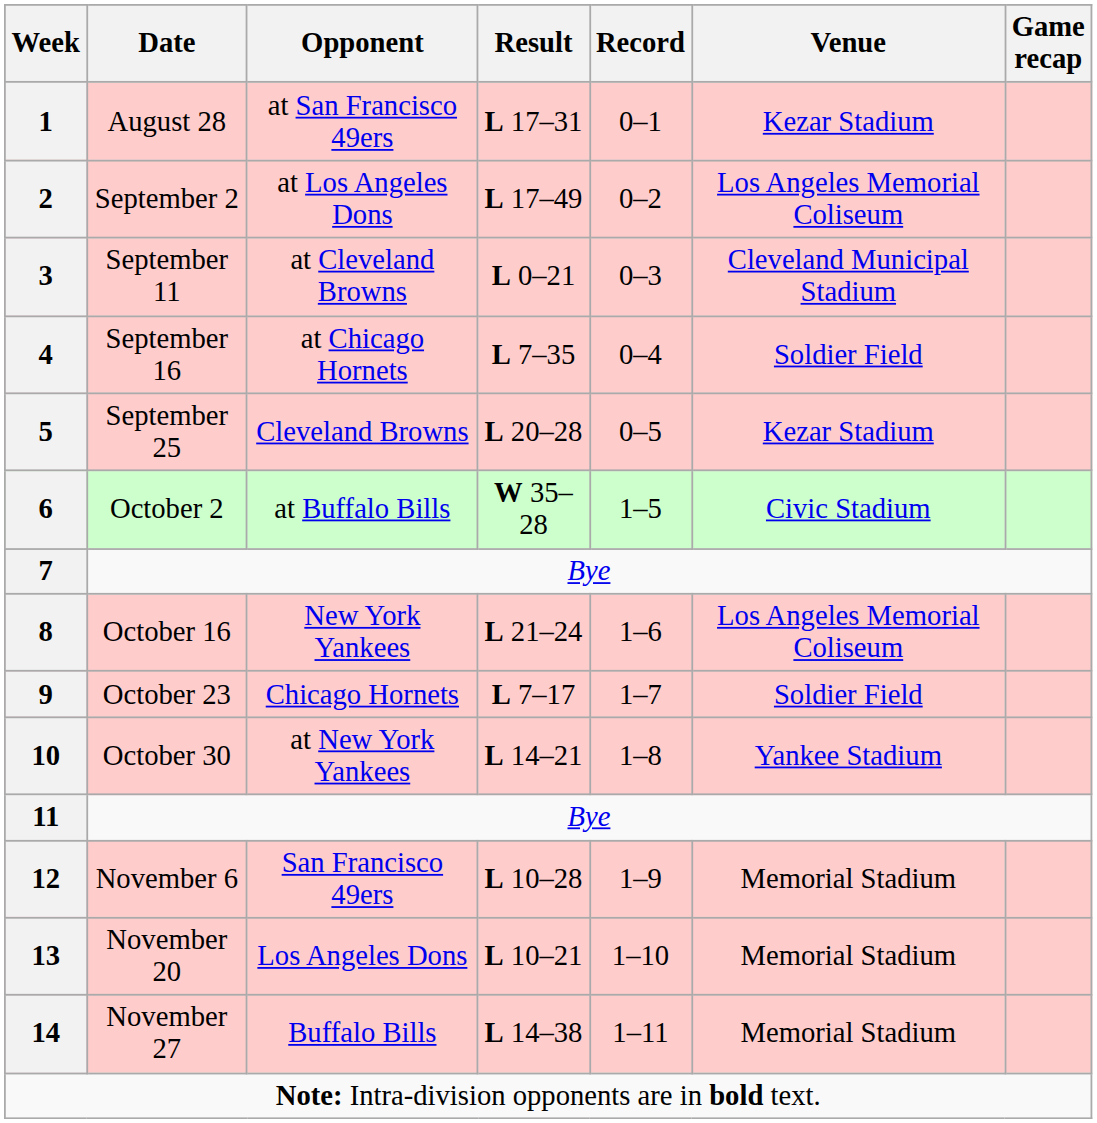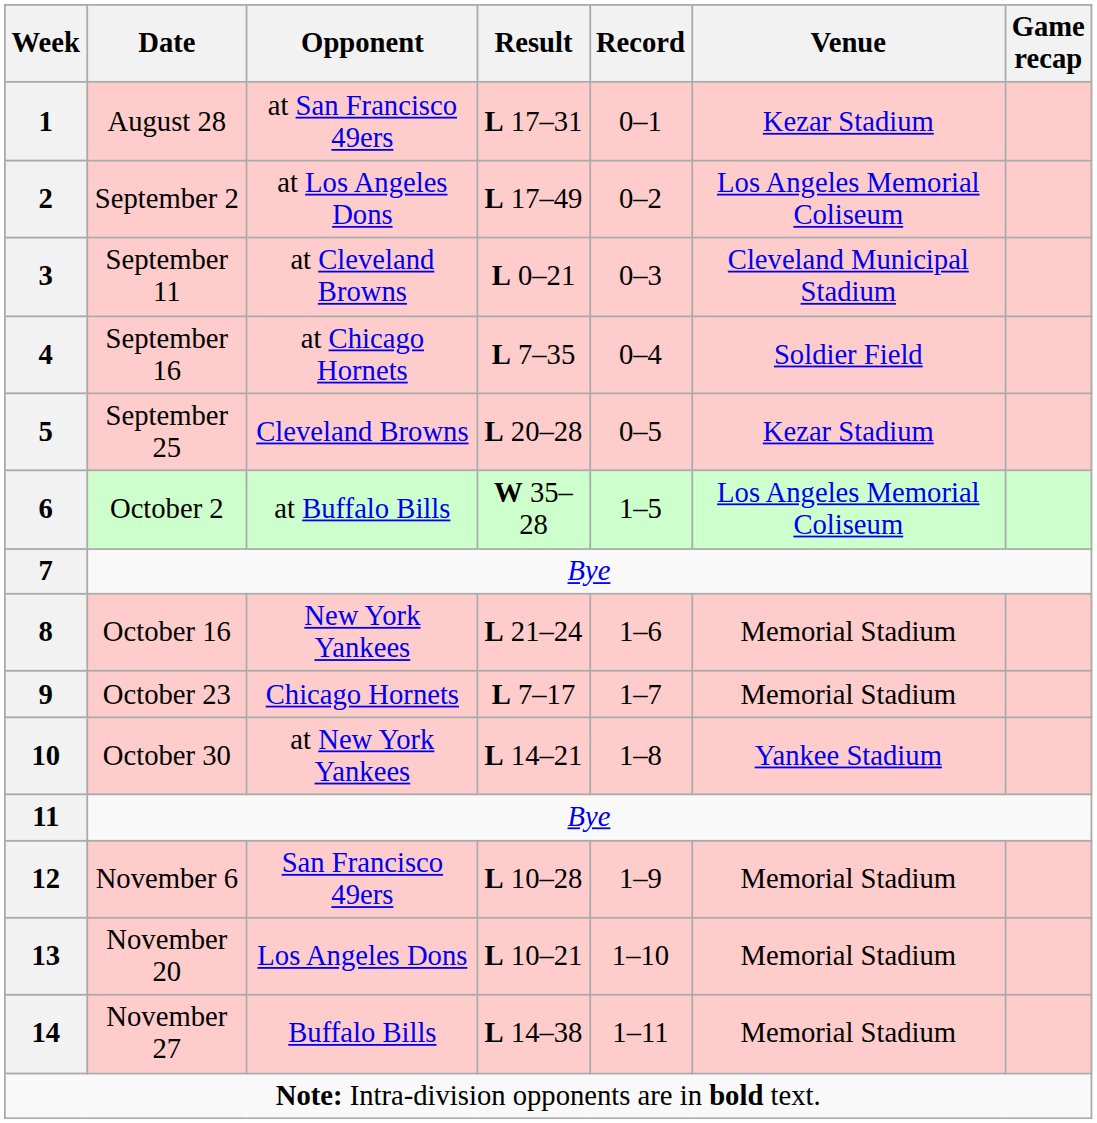6 | Venue: Civic Stadium -> Los Angeles Memorial Coliseum
8 | Venue: Los Angeles Memorial Coliseum -> Memorial Stadium
9 | Venue: Soldier Field -> Memorial Stadium
